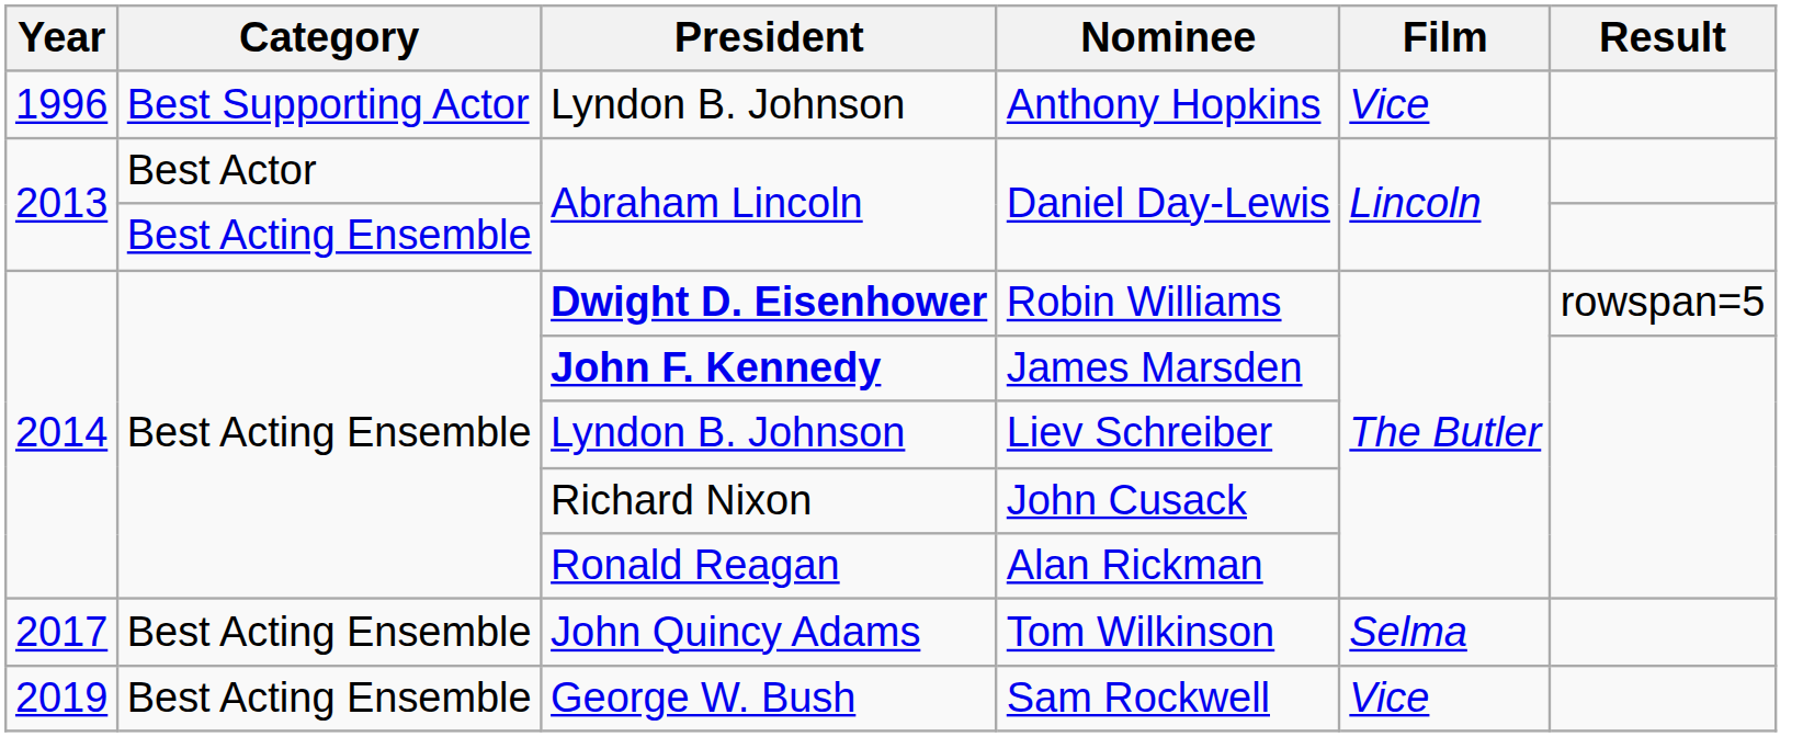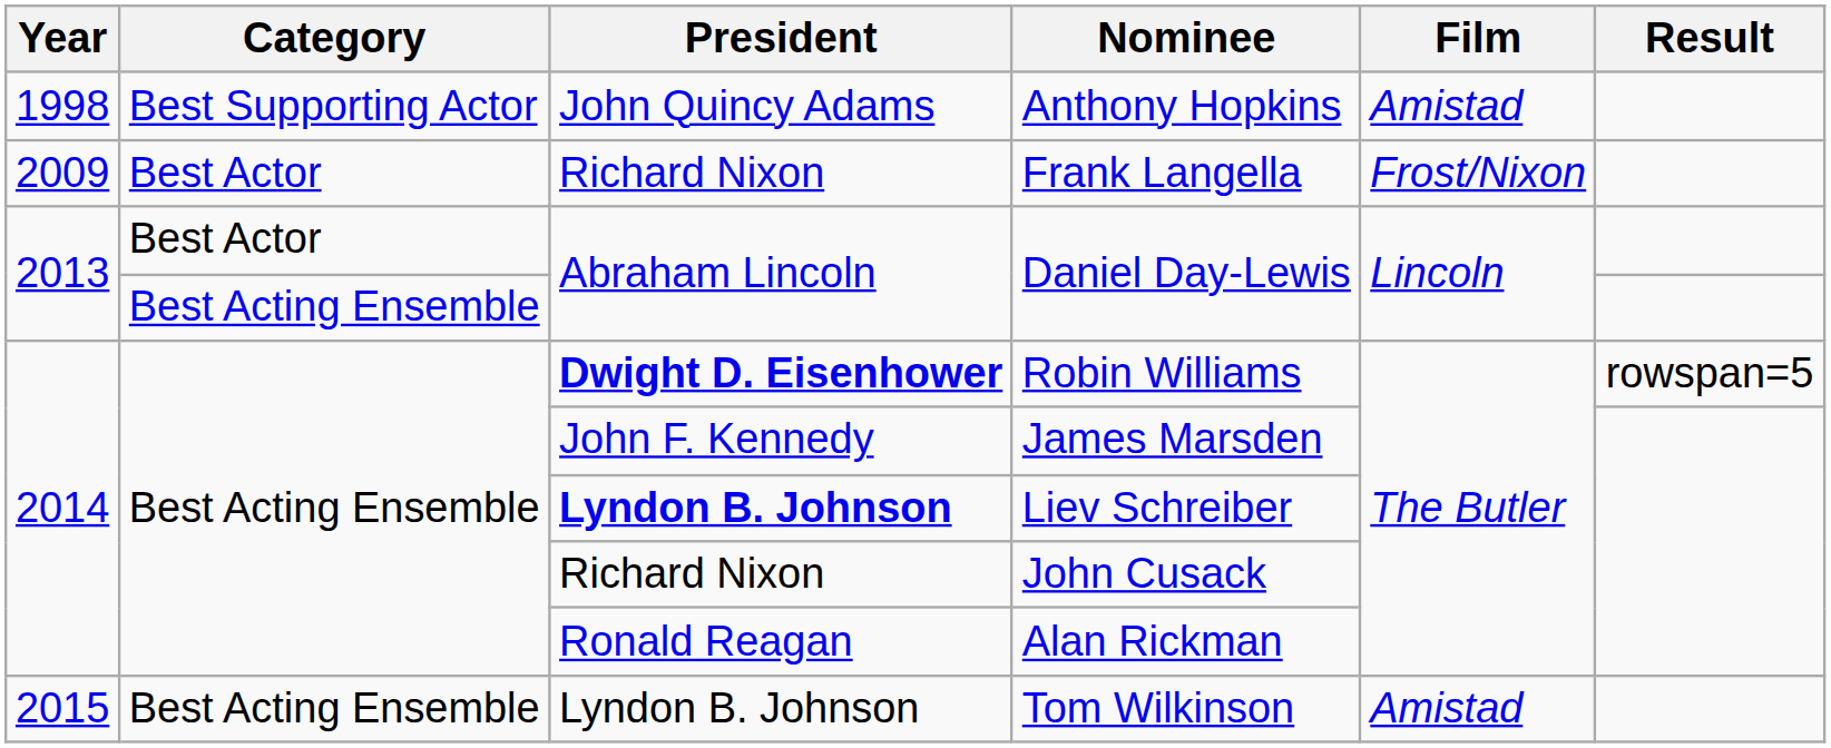Anthony Hopkins | Year: 1996 -> 1998
Anthony Hopkins | President: Lyndon B. Johnson -> John Quincy Adams
Anthony Hopkins | Film: Vice -> Amistad
+ row: 2009 | Best Actor | Richard Nixon | Frank Langella | Frost/Nixon
James Marsden | President: bold -> normal
Liev Schreiber | President: normal -> bold
Tom Wilkinson | Year: 2017 -> 2015
Tom Wilkinson | President: John Quincy Adams -> Lyndon B. Johnson
Tom Wilkinson | Film: Selma -> Amistad
- row: 2019 | Best Acting Ensemble | George W. Bush | Sam Rockwell | Vice
